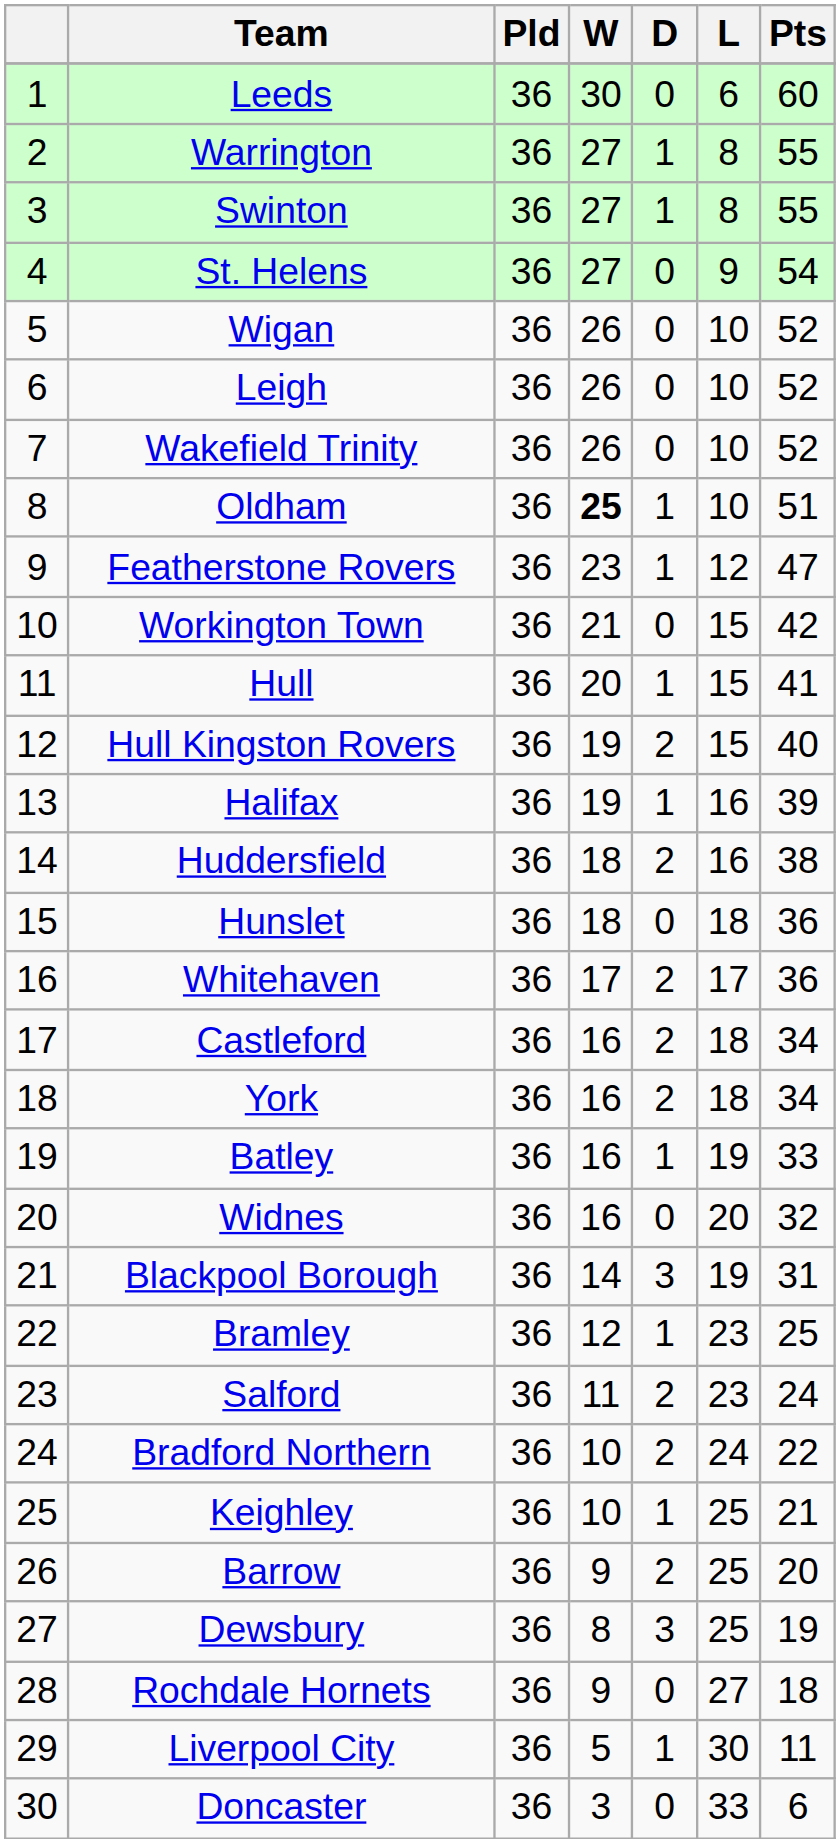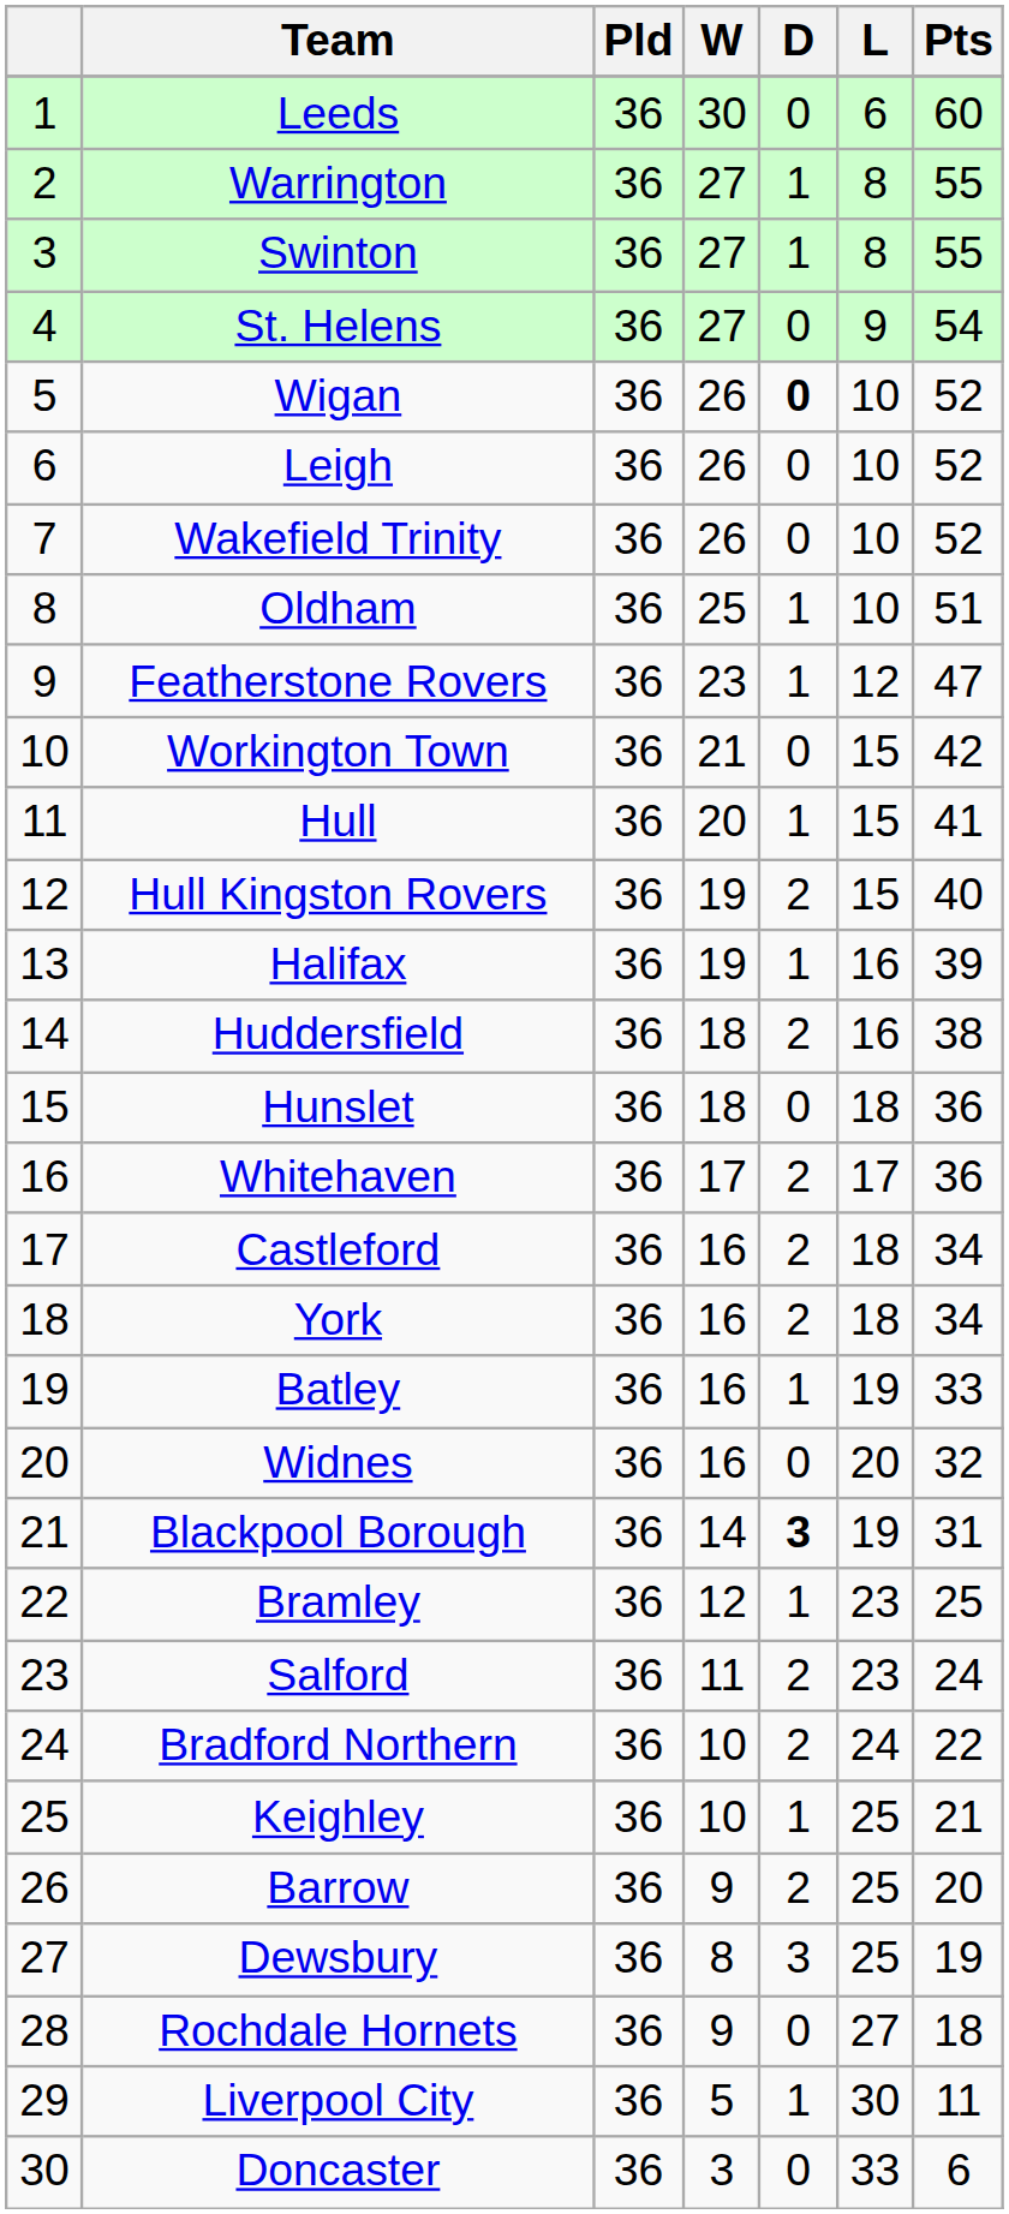Wigan | D: normal -> bold
Oldham | W: bold -> normal
Blackpool Borough | D: normal -> bold
